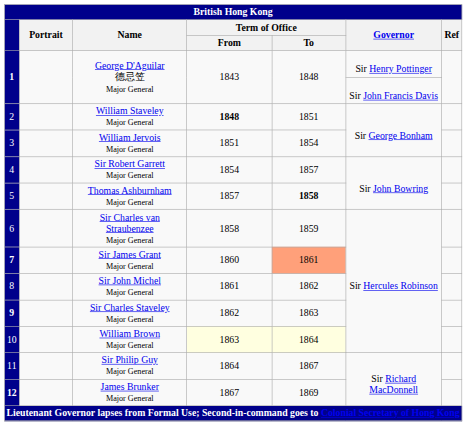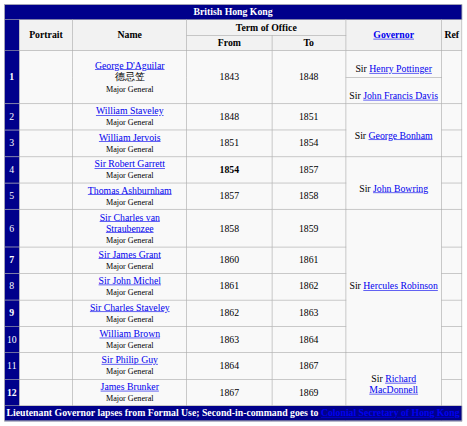2 | Term of Office / From: bold -> normal
4 | Term of Office / From: normal -> bold
5 | Term of Office / To: bold -> normal
7 | Term of Office / To: lightsalmon background -> no background
10 | Term of Office / From: lightyellow background -> no background
10 | Term of Office / To: lightyellow background -> no background
